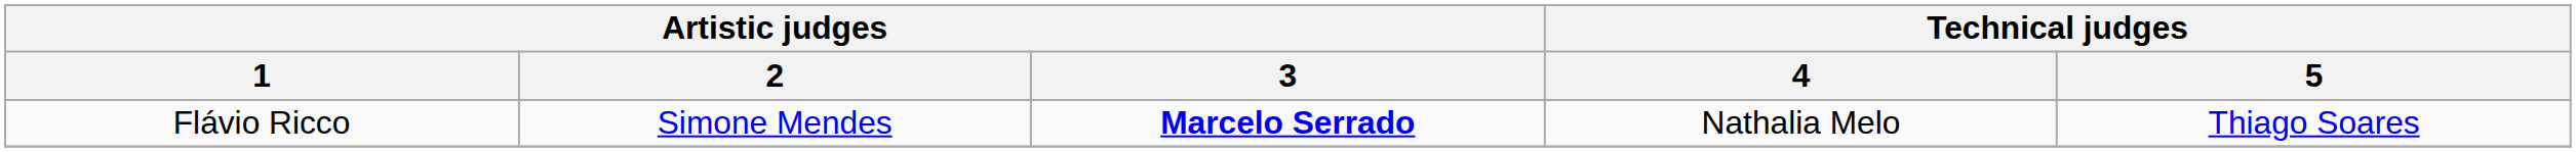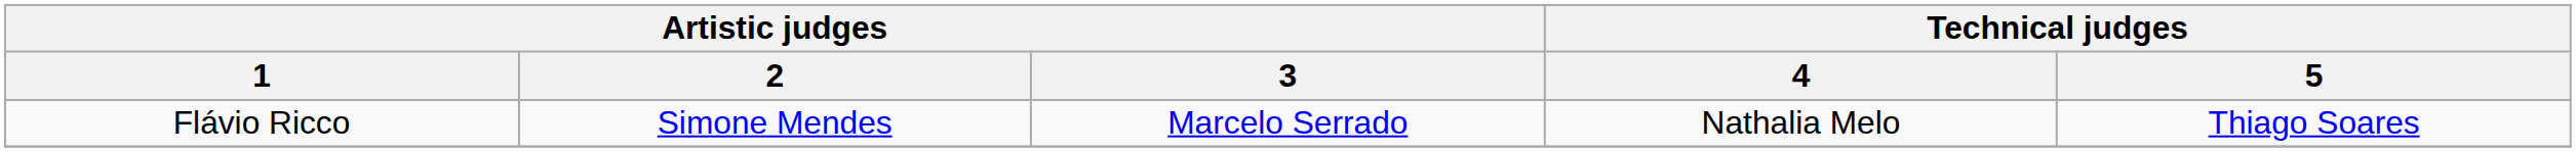Flávio Ricco | Artistic judges / 3: bold -> normal
